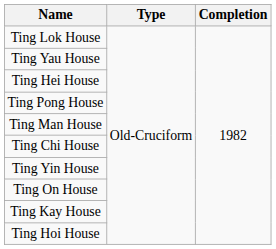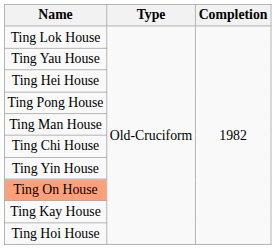Ting On House | Name: no background -> lightsalmon background
